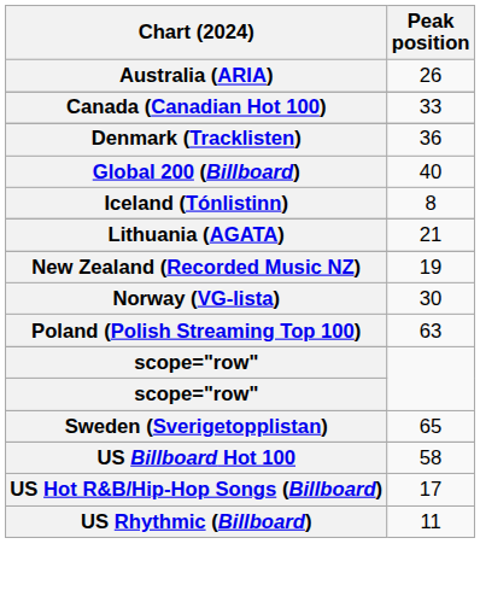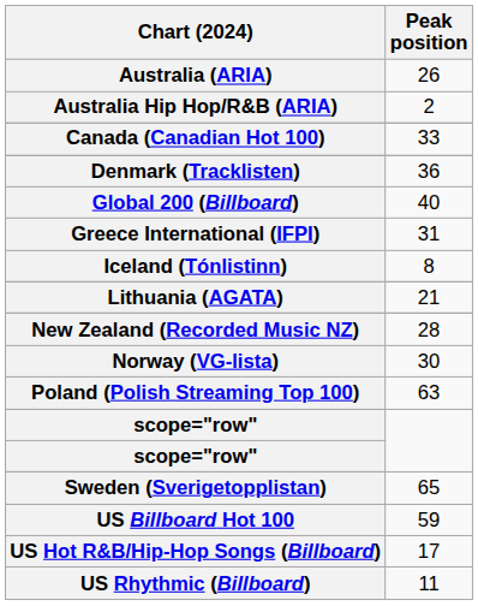+ row: Australia Hip Hop/R&B (ARIA) | 2
+ row: Greece International (IFPI) | 31
New Zealand (Recorded Music NZ) | Peak position: 19 -> 28
US Billboard Hot 100 | Peak position: 58 -> 59
